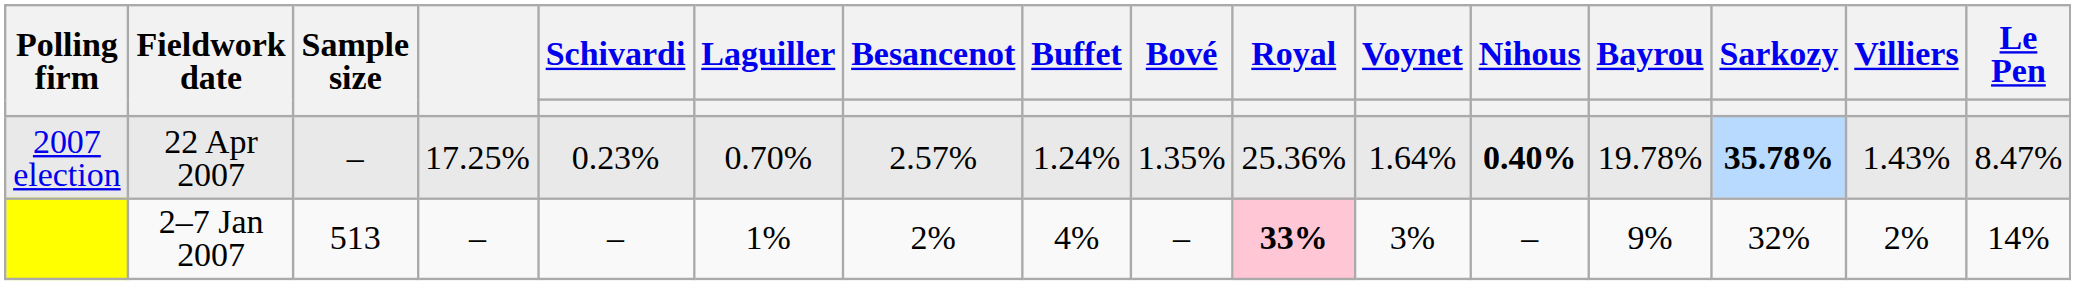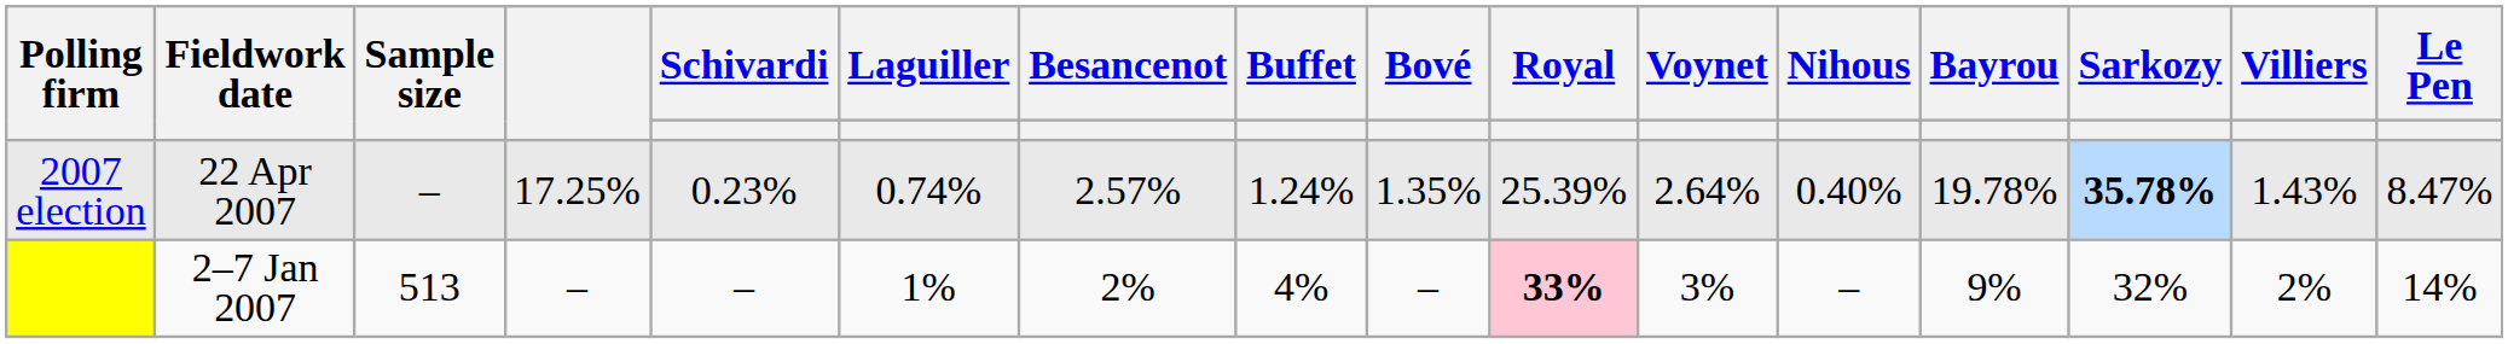2007 election | Laguiller: 0.70% -> 0.74%
2007 election | Royal: 25.36% -> 25.39%
2007 election | Voynet: 1.64% -> 2.64%
2007 election | Nihous: bold -> normal
